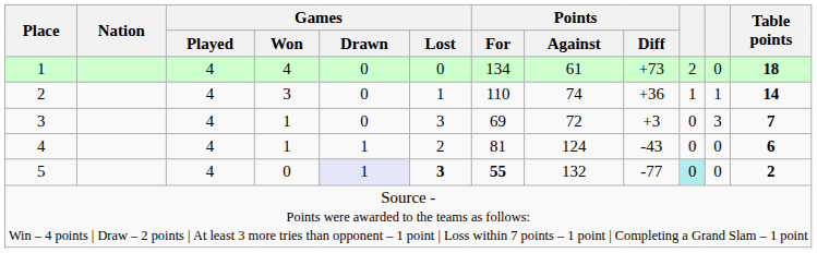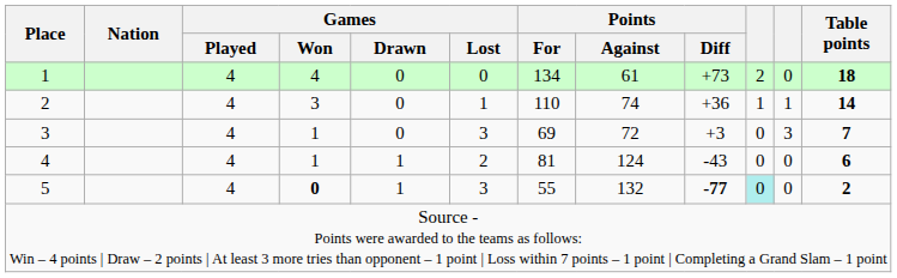5 | Games / Won: normal -> bold
5 | Games / Drawn: lavender background -> no background
5 | Games / Lost: bold -> normal
5 | Points / For: bold -> normal
5 | Points / Diff: normal -> bold
